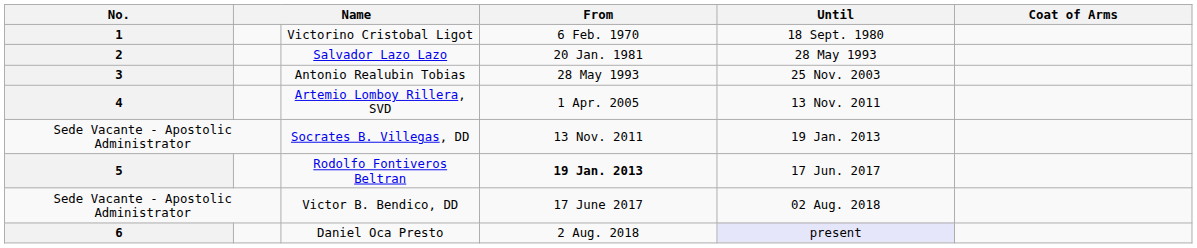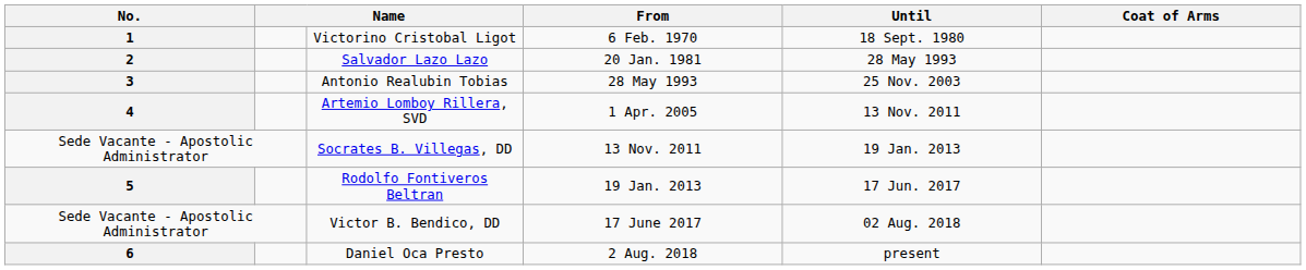Rodolfo Fontiveros Beltran | From: bold -> normal
Daniel Oca Presto | Until: lavender background -> no background
